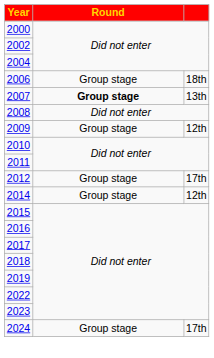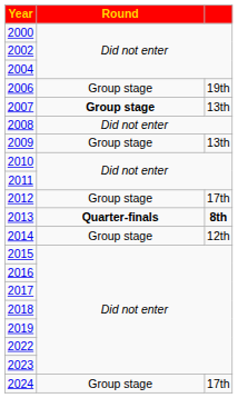2006 | column 3: 18th -> 19th
2009 | column 3: 12th -> 13th
+ row: 2013 | Quarter-finals | 8th
